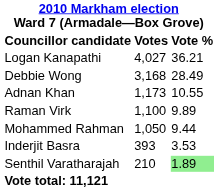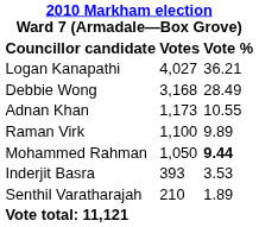Mohammed Rahman | Vote %: normal -> bold
Senthil Varatharajah | Vote %: lightgreen background -> no background
